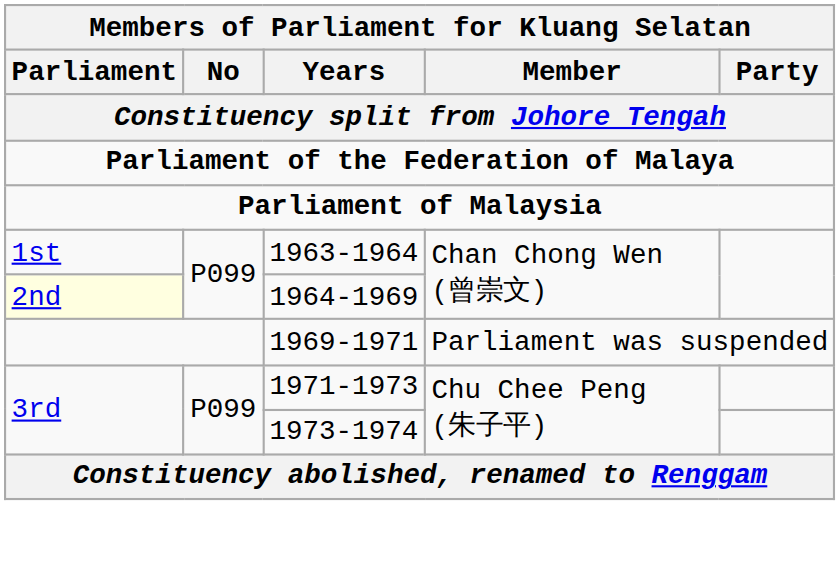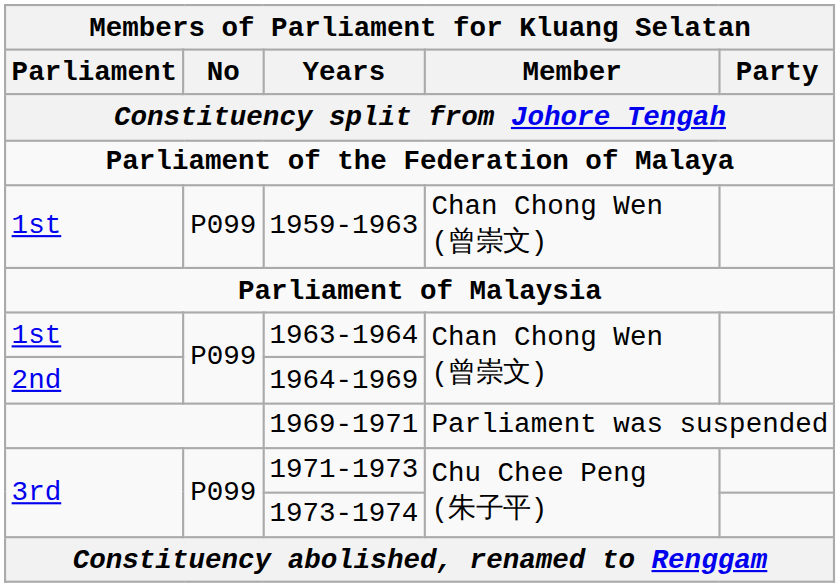+ row: 1st | P099 | 1959-1963 | Chan Chong Wen (曾崇文)
1964-1969 | Parliament: lightyellow background -> no background
